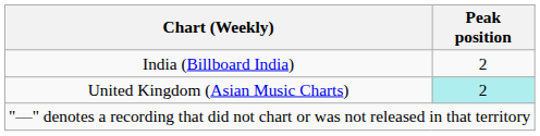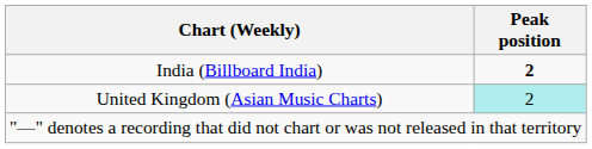India (Billboard India) | Peak position: normal -> bold
